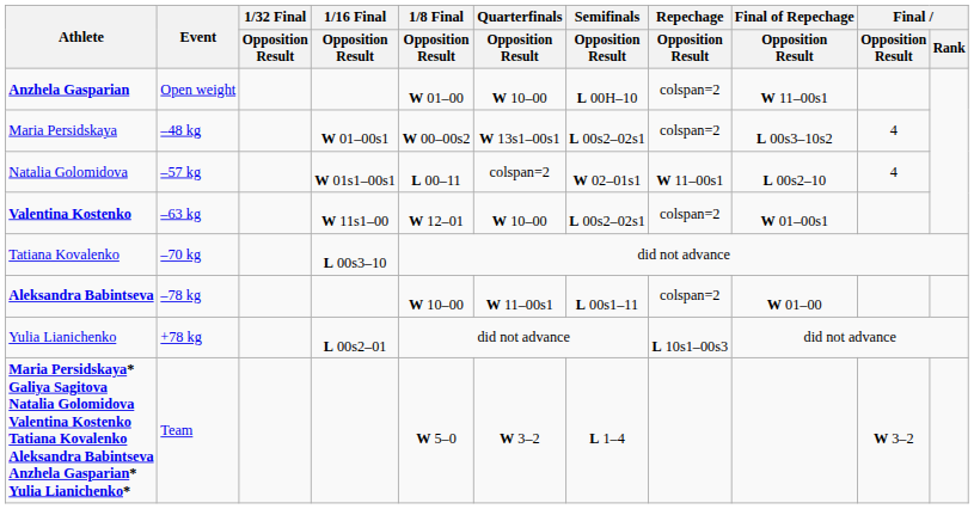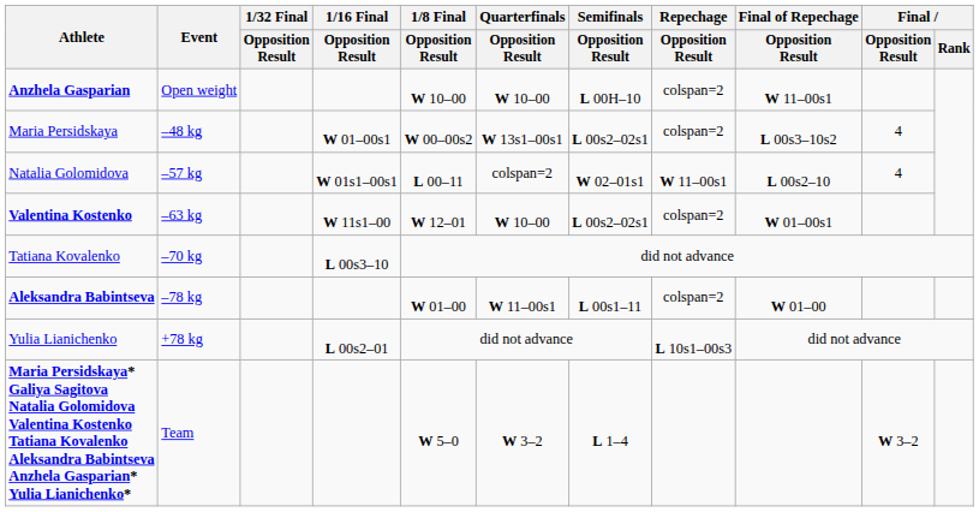Anzhela Gasparian | 1/8 Final / Opposition Result: W 01–00 -> W 10–00
Aleksandra Babintseva | 1/8 Final / Opposition Result: W 10–00 -> W 01–00
